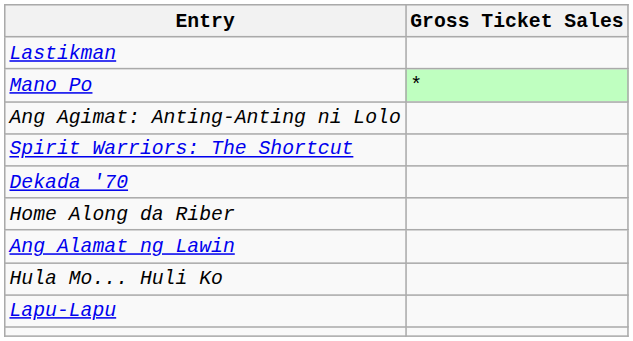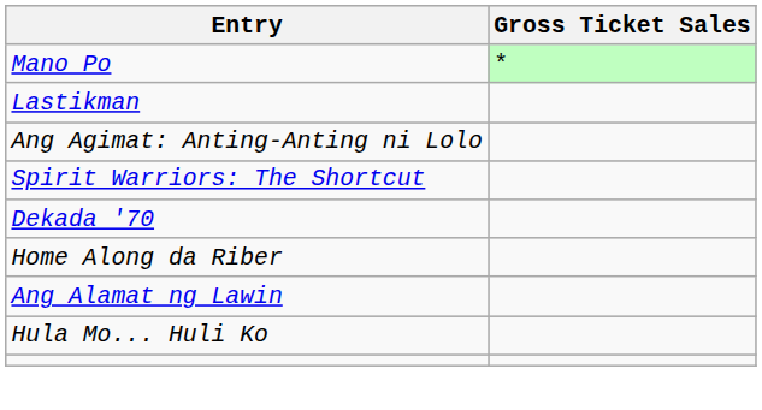rows swapped: Mano Po <-> Lastikman
- row: Lapu-Lapu
